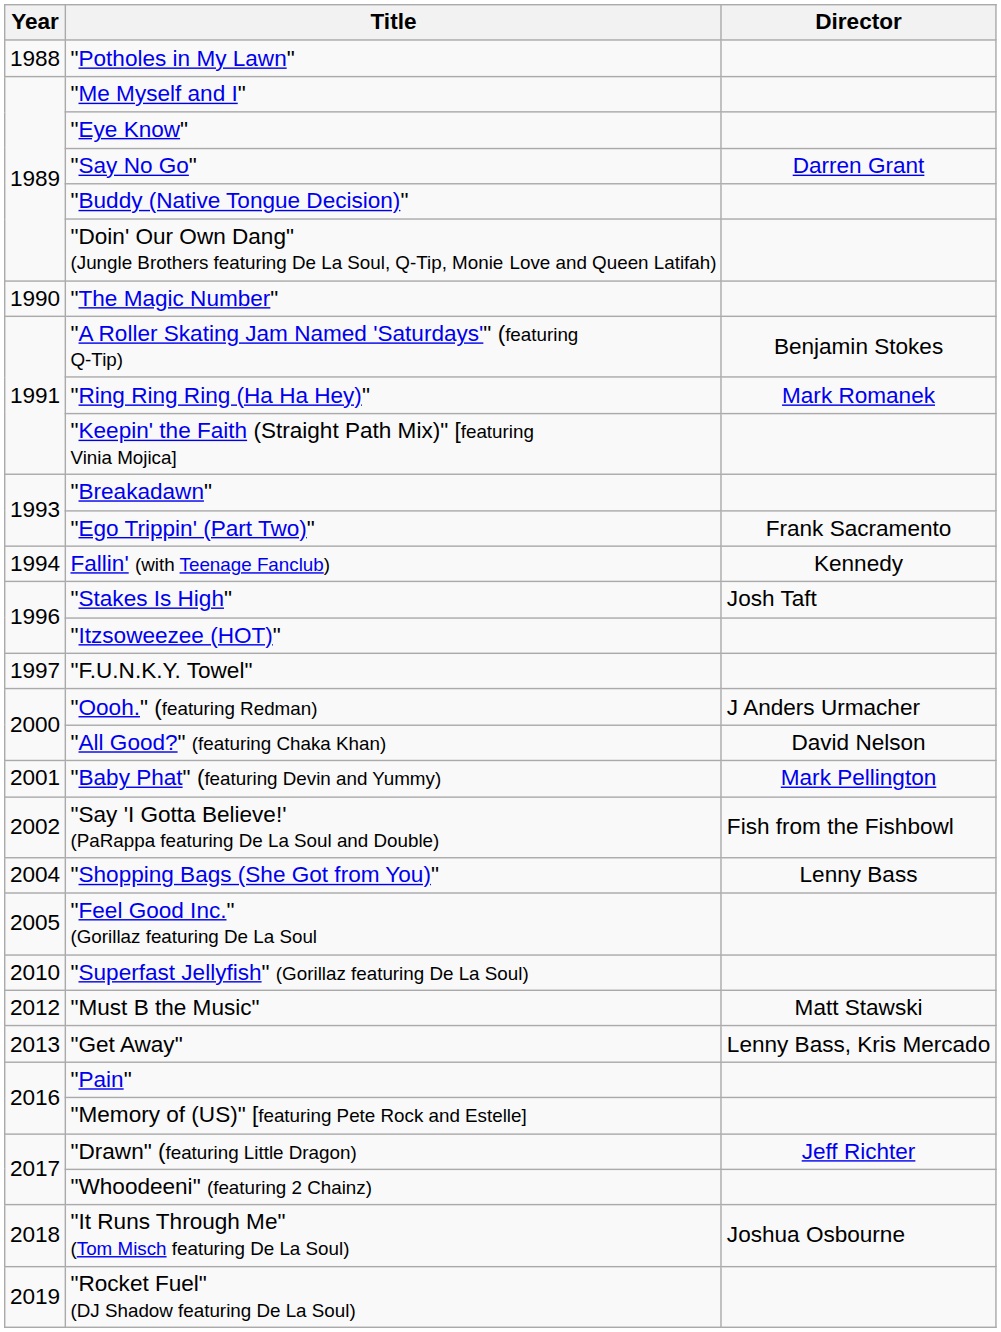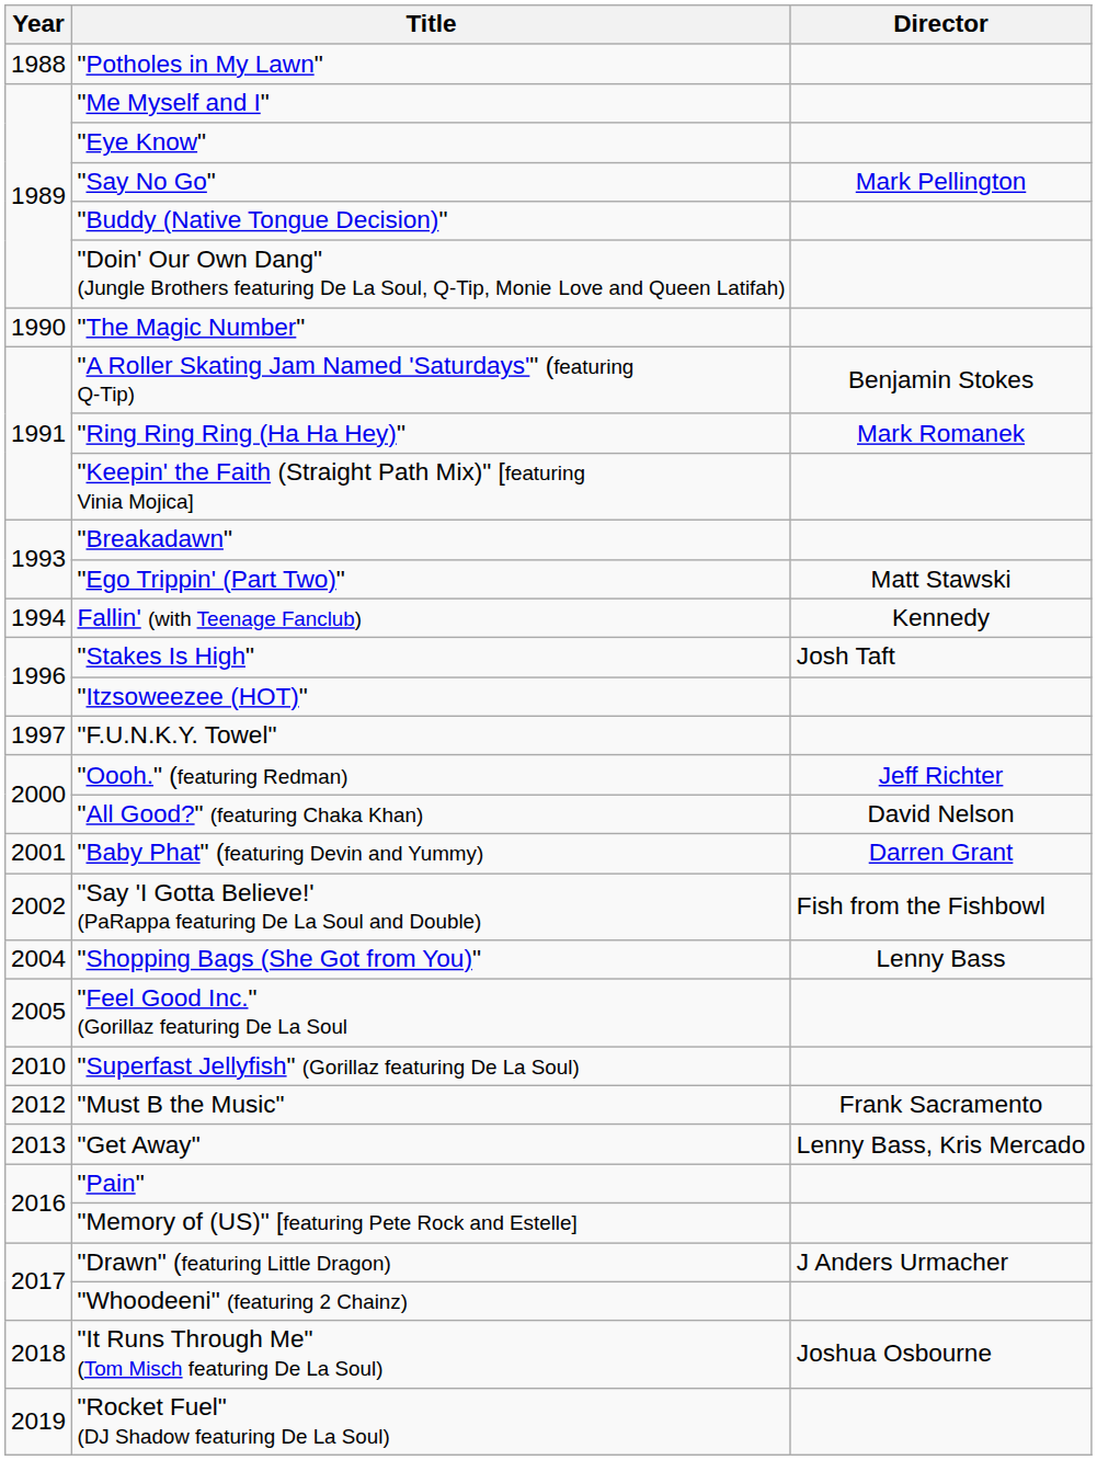"Say No Go" | Director: Darren Grant -> Mark Pellington
"Ego Trippin' (Part Two)" | Director: Frank Sacramento -> Matt Stawski
"Oooh." (featuring Redman) | Director: J Anders Urmacher -> Jeff Richter
"Baby Phat" (featuring Devin and Yummy) | Director: Mark Pellington -> Darren Grant
"Must B the Music" | Director: Matt Stawski -> Frank Sacramento
"Drawn" (featuring Little Dragon) | Director: Jeff Richter -> J Anders Urmacher
